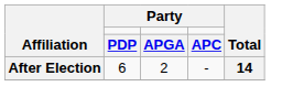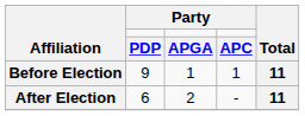+ row: Before Election | 9 | 1 | 1 | 11
After Election | Total: 14 -> 11
